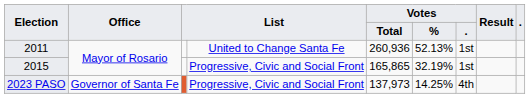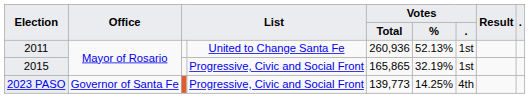2023 PASO | Votes / Total: 137,973 -> 139,773
